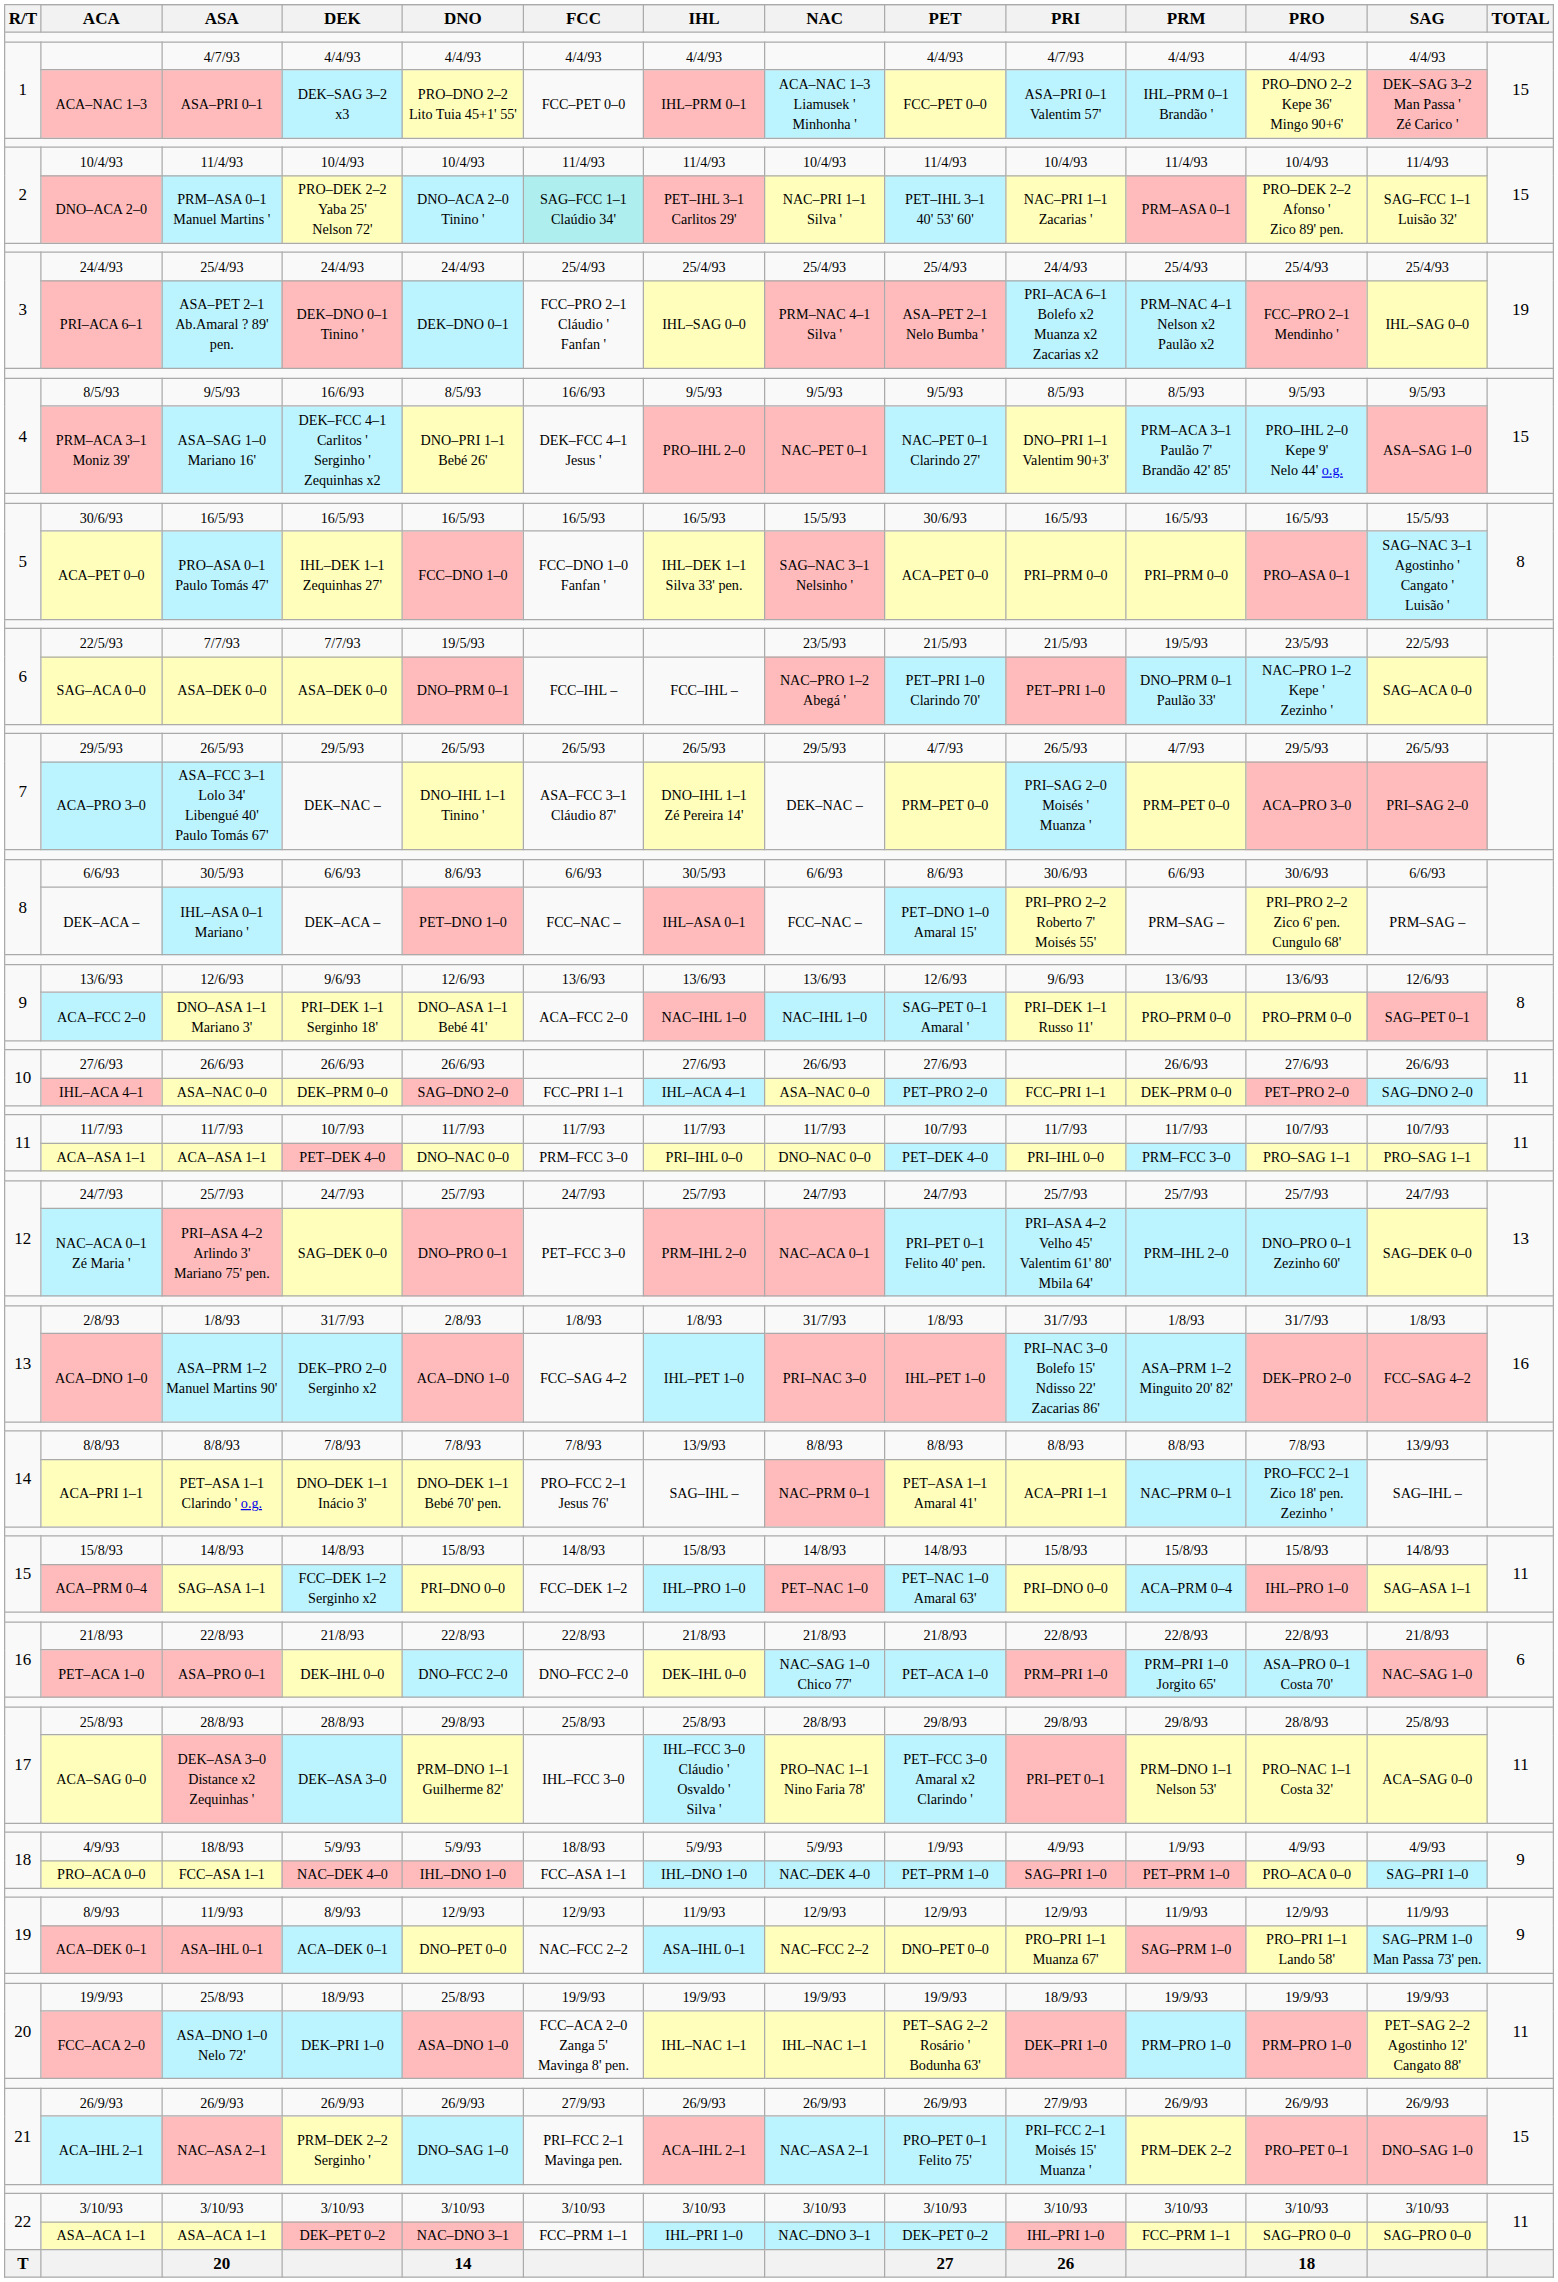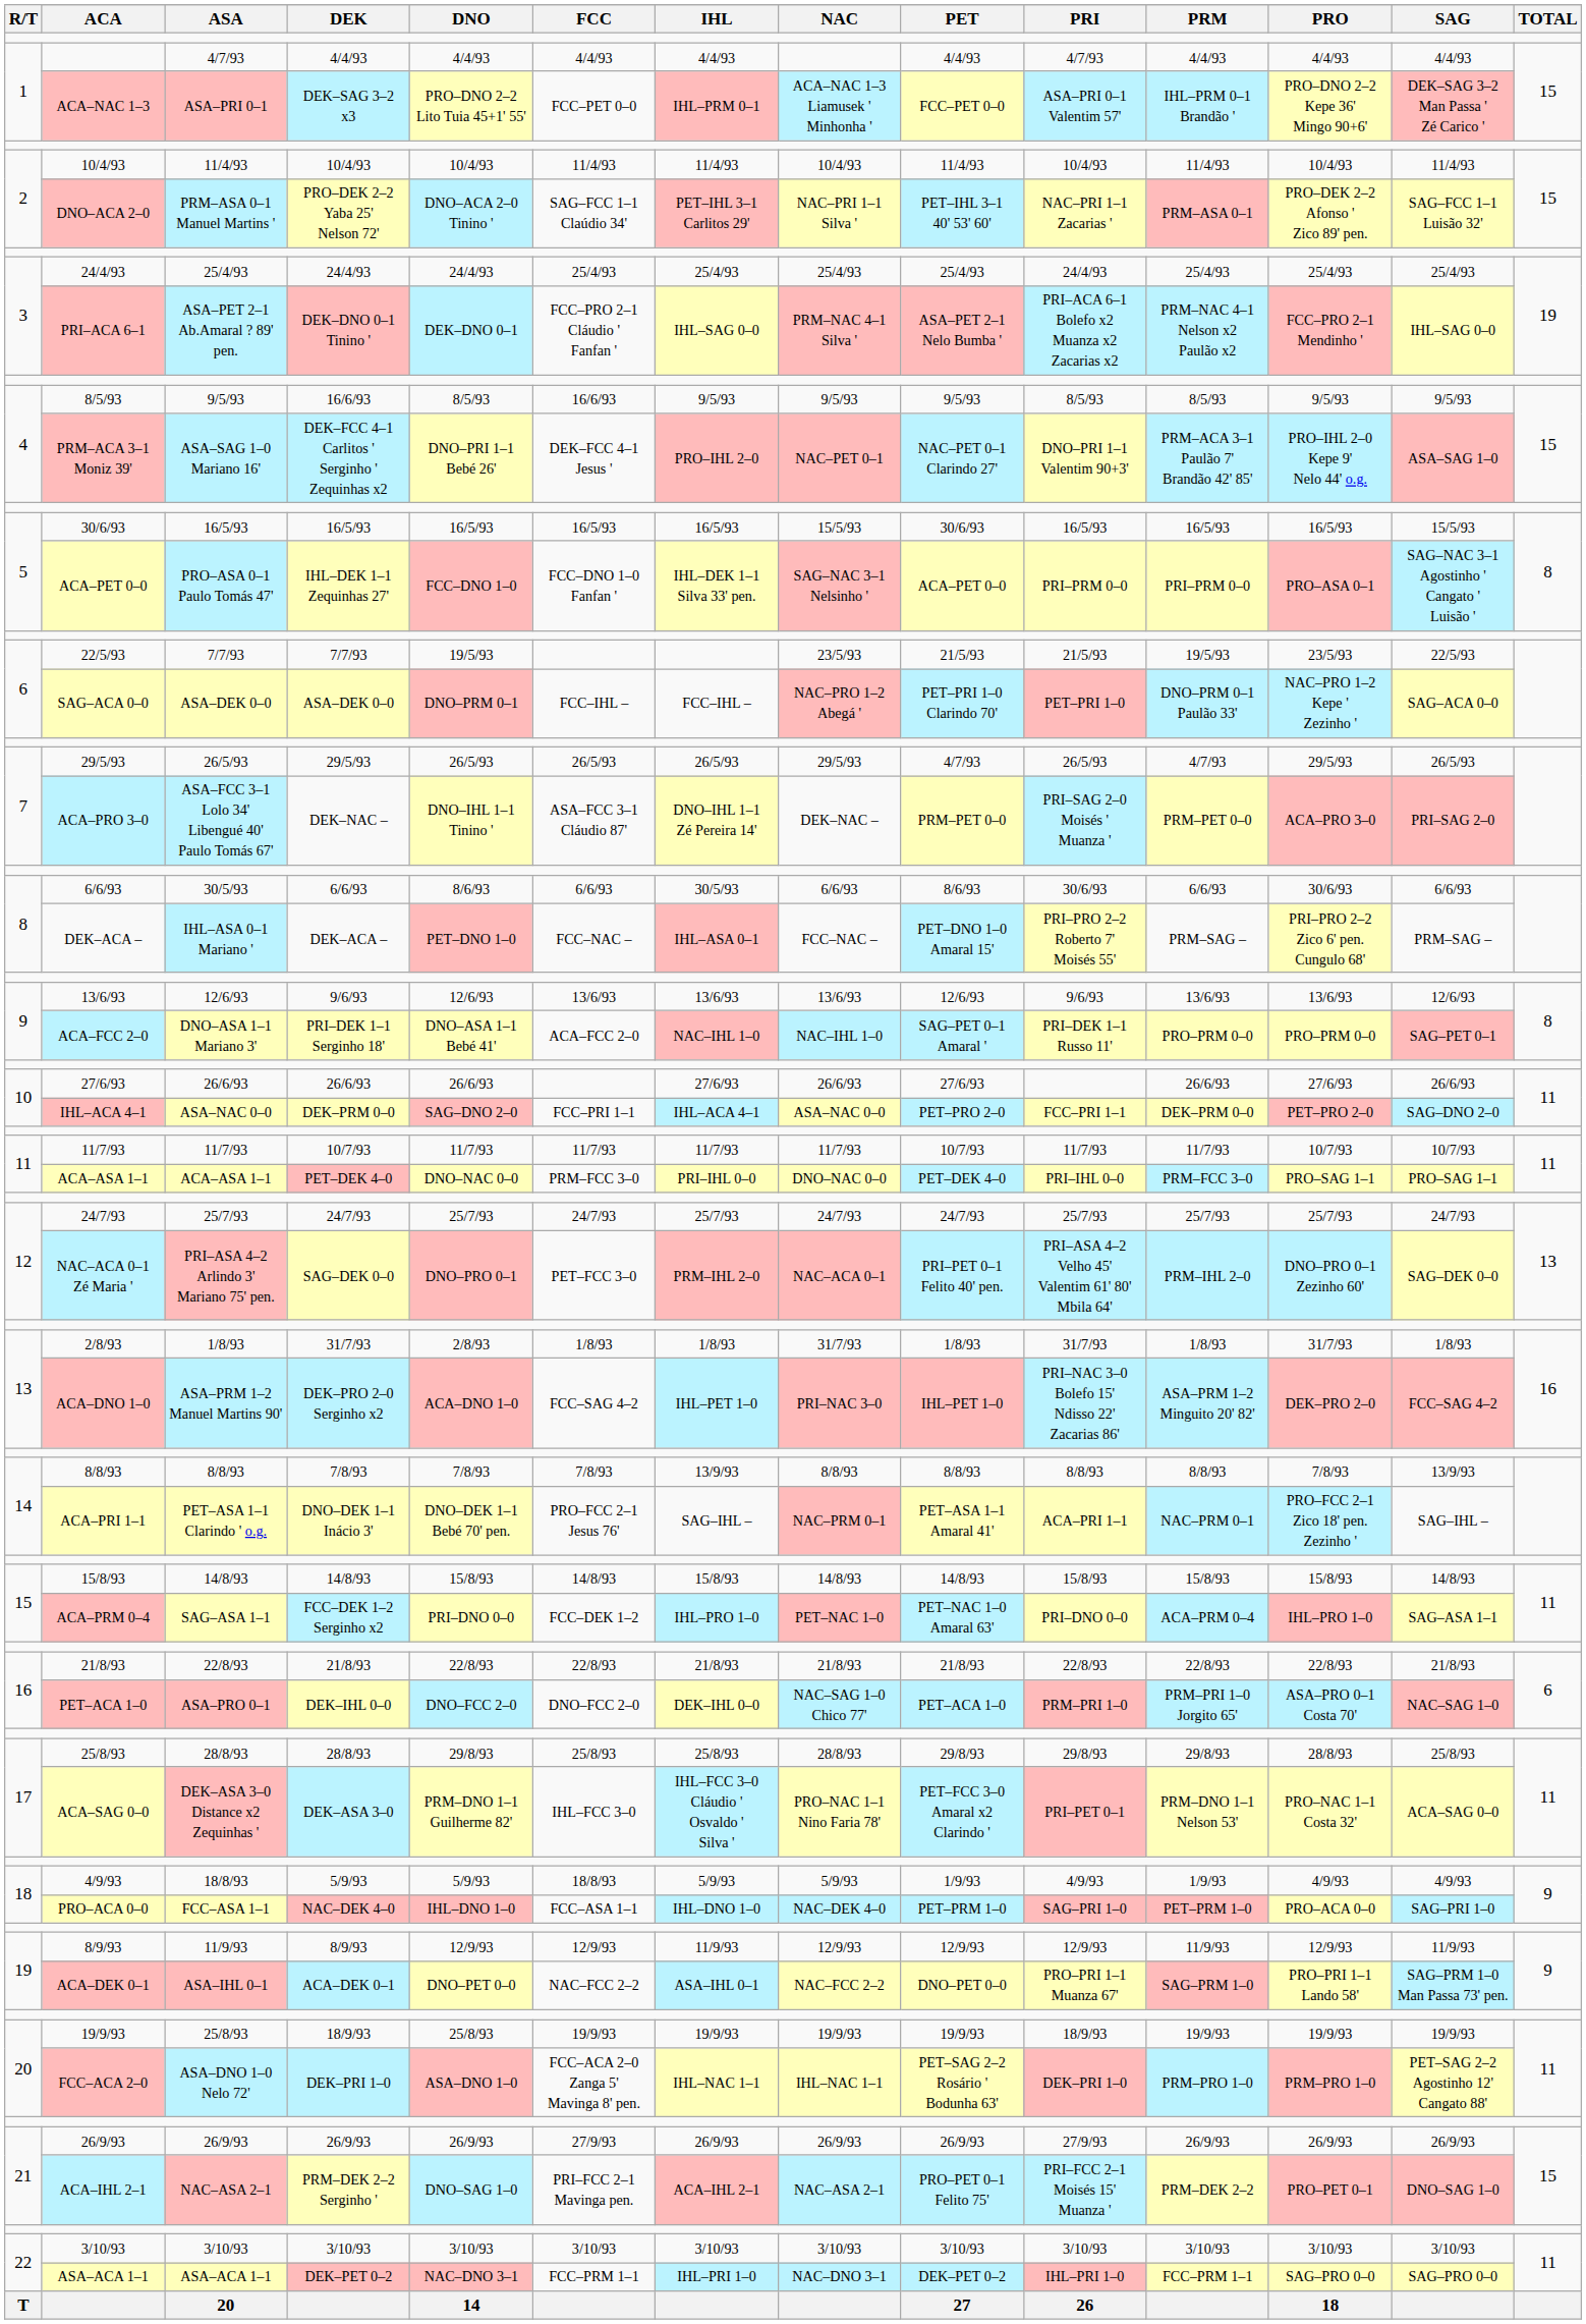PRM–ASA 0–1 Manuel Martins ' | FCC: paleturquoise background -> no background
